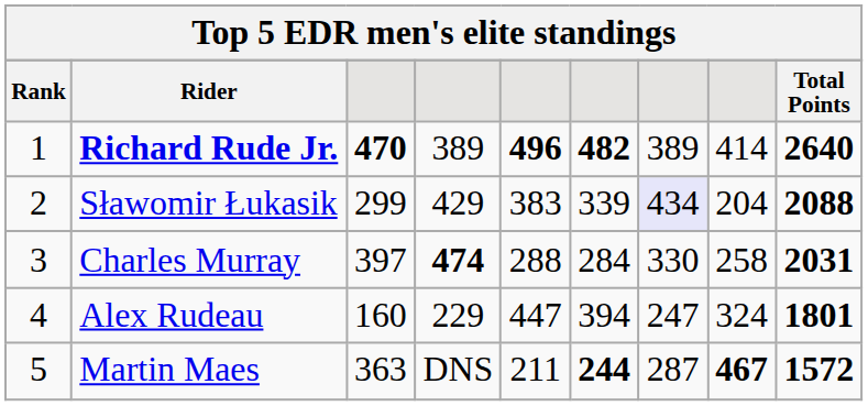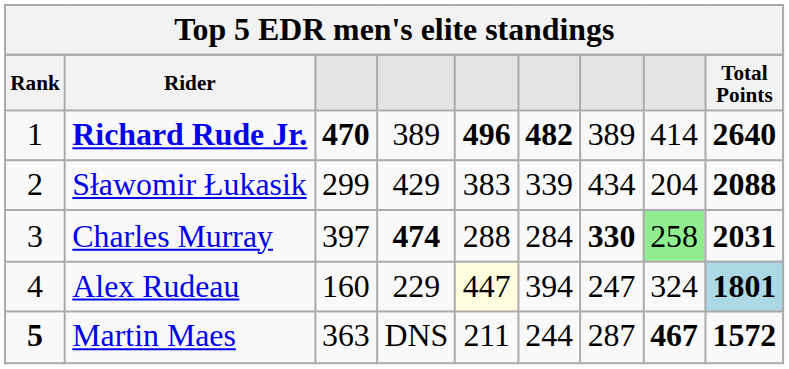Sławomir Łukasik | column 7: lavender background -> no background
Charles Murray | column 7: normal -> bold
Charles Murray | column 8: no background -> lightgreen background
Alex Rudeau | column 5: no background -> lightyellow background
Alex Rudeau | Total Points: no background -> lightblue background
Martin Maes | Rank: normal -> bold
Martin Maes | column 6: bold -> normal
